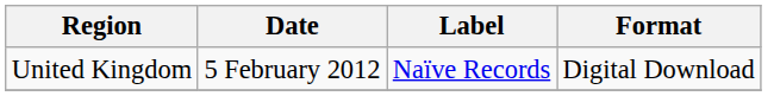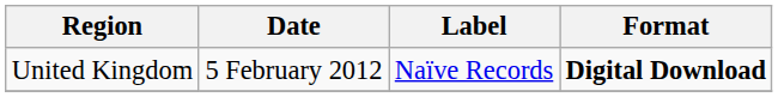United Kingdom | Format: normal -> bold
